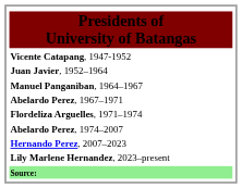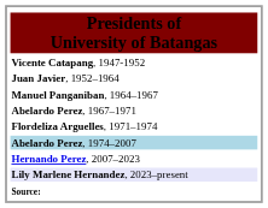row 7 | column 1: no background -> lightblue background
row 9 | column 1: no background -> lavender background
row 10 | column 1: lightgreen background -> no background
